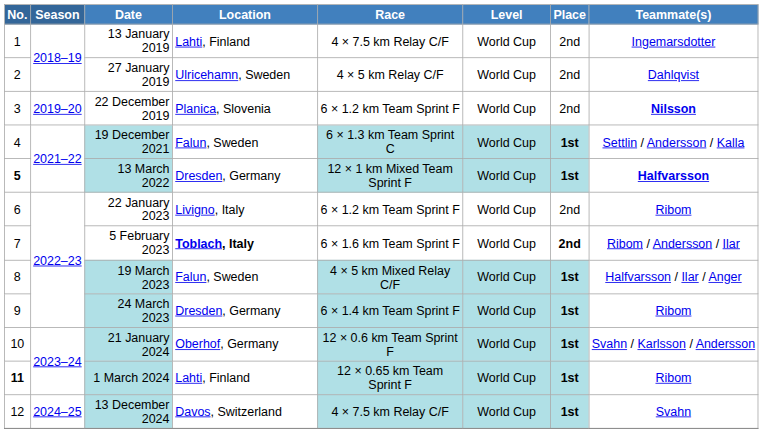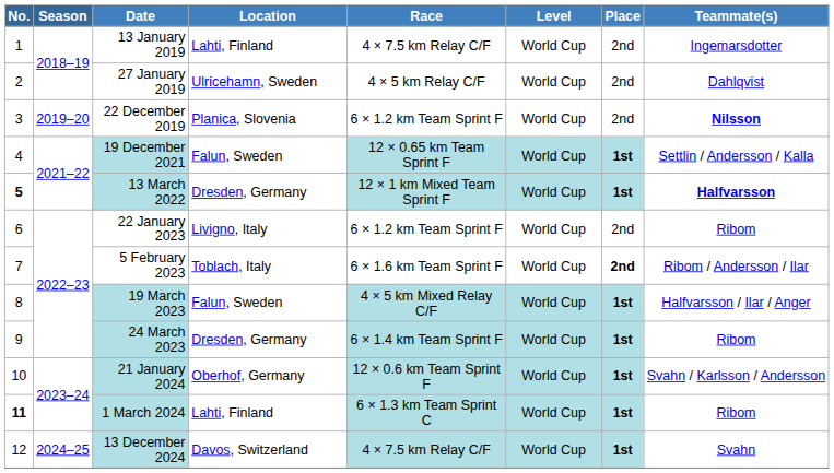19 December 2021 | Race: 6 × 1.3 km Team Sprint C -> 12 × 0.65 km Team Sprint F
5 February 2023 | Location: bold -> normal
1 March 2024 | Race: 12 × 0.65 km Team Sprint F -> 6 × 1.3 km Team Sprint C
